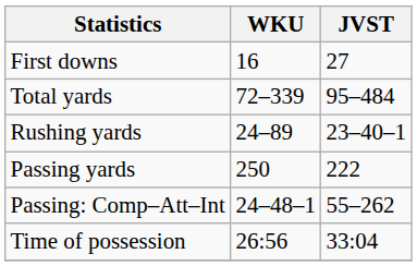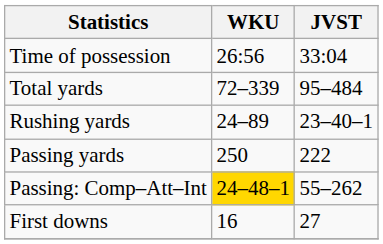rows swapped: First downs <-> Time of possession
Passing: Comp–Att–Int | WKU: no background -> gold background
